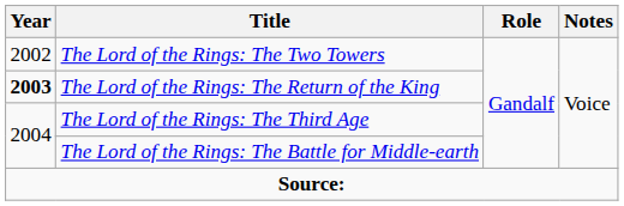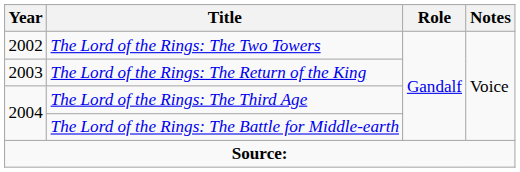The Lord of the Rings: The Return of the King | Year: bold -> normal
